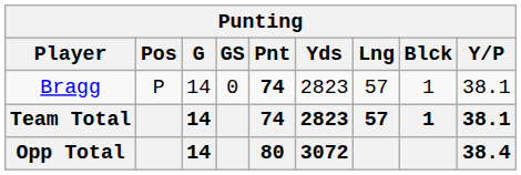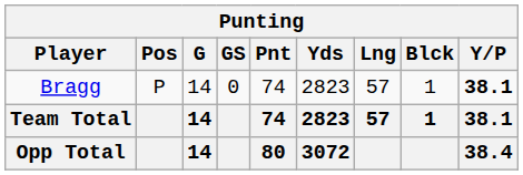Bragg | Pnt: bold -> normal
Bragg | Y/P: normal -> bold
